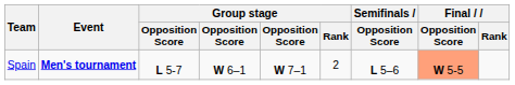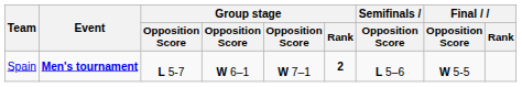Spain | Group stage / Rank: normal -> bold
Spain | Final / Opposition Score: lightsalmon background -> no background
